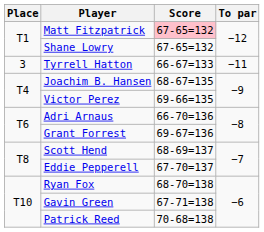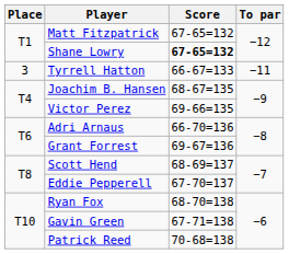Matt Fitzpatrick | Score: pink background -> no background
Shane Lowry | Score: normal -> bold
